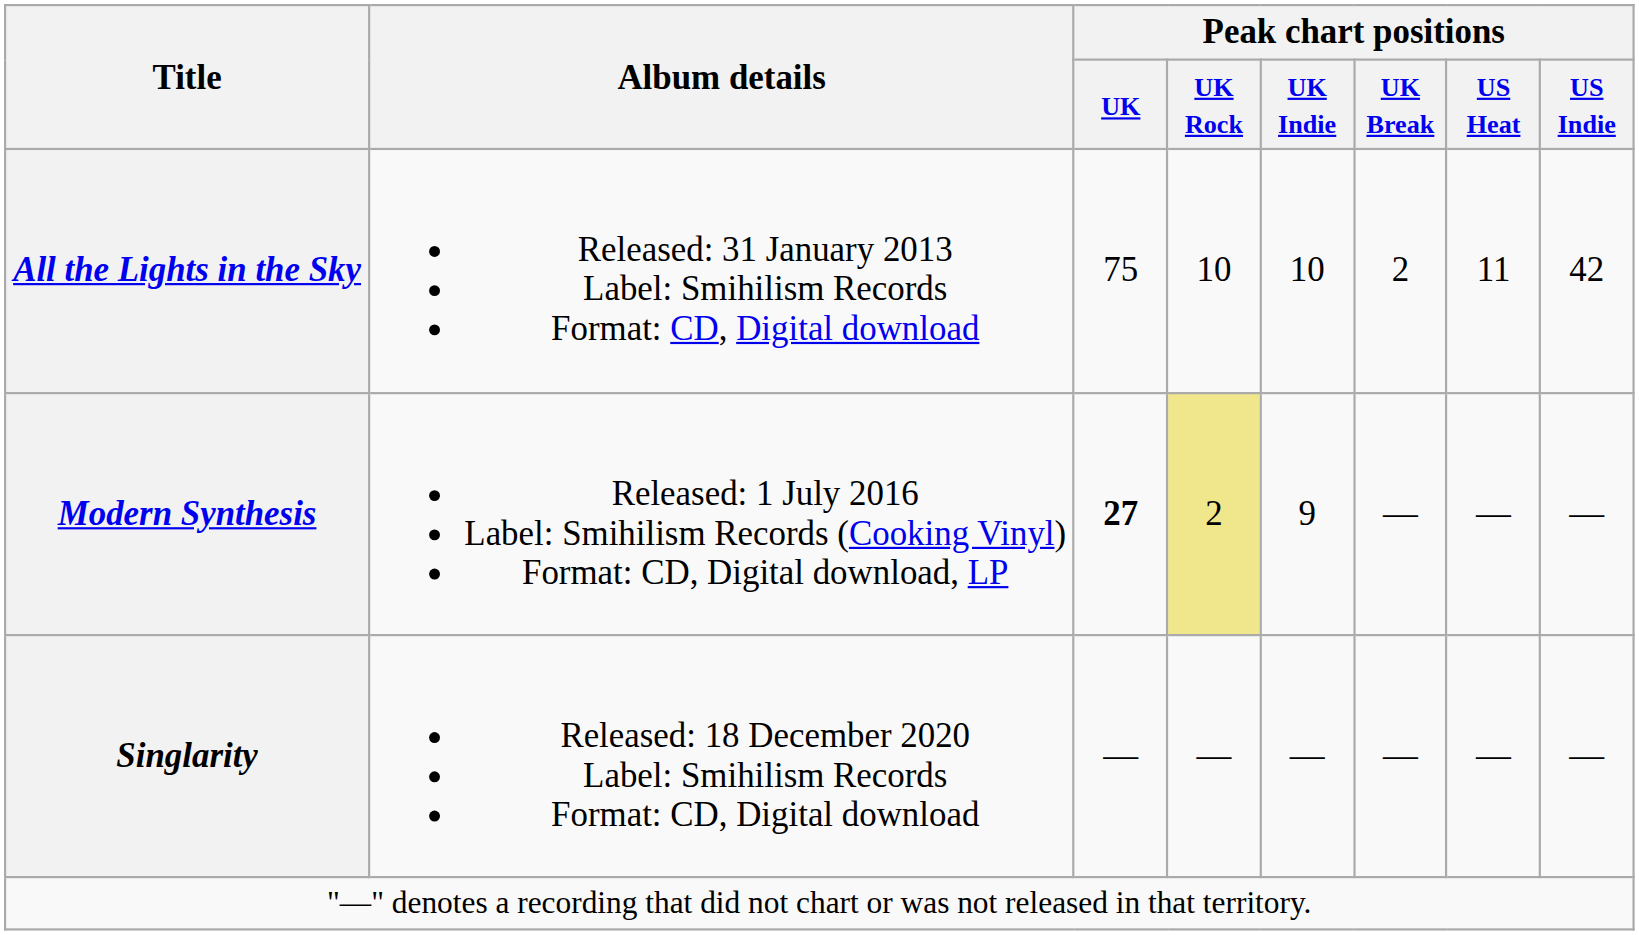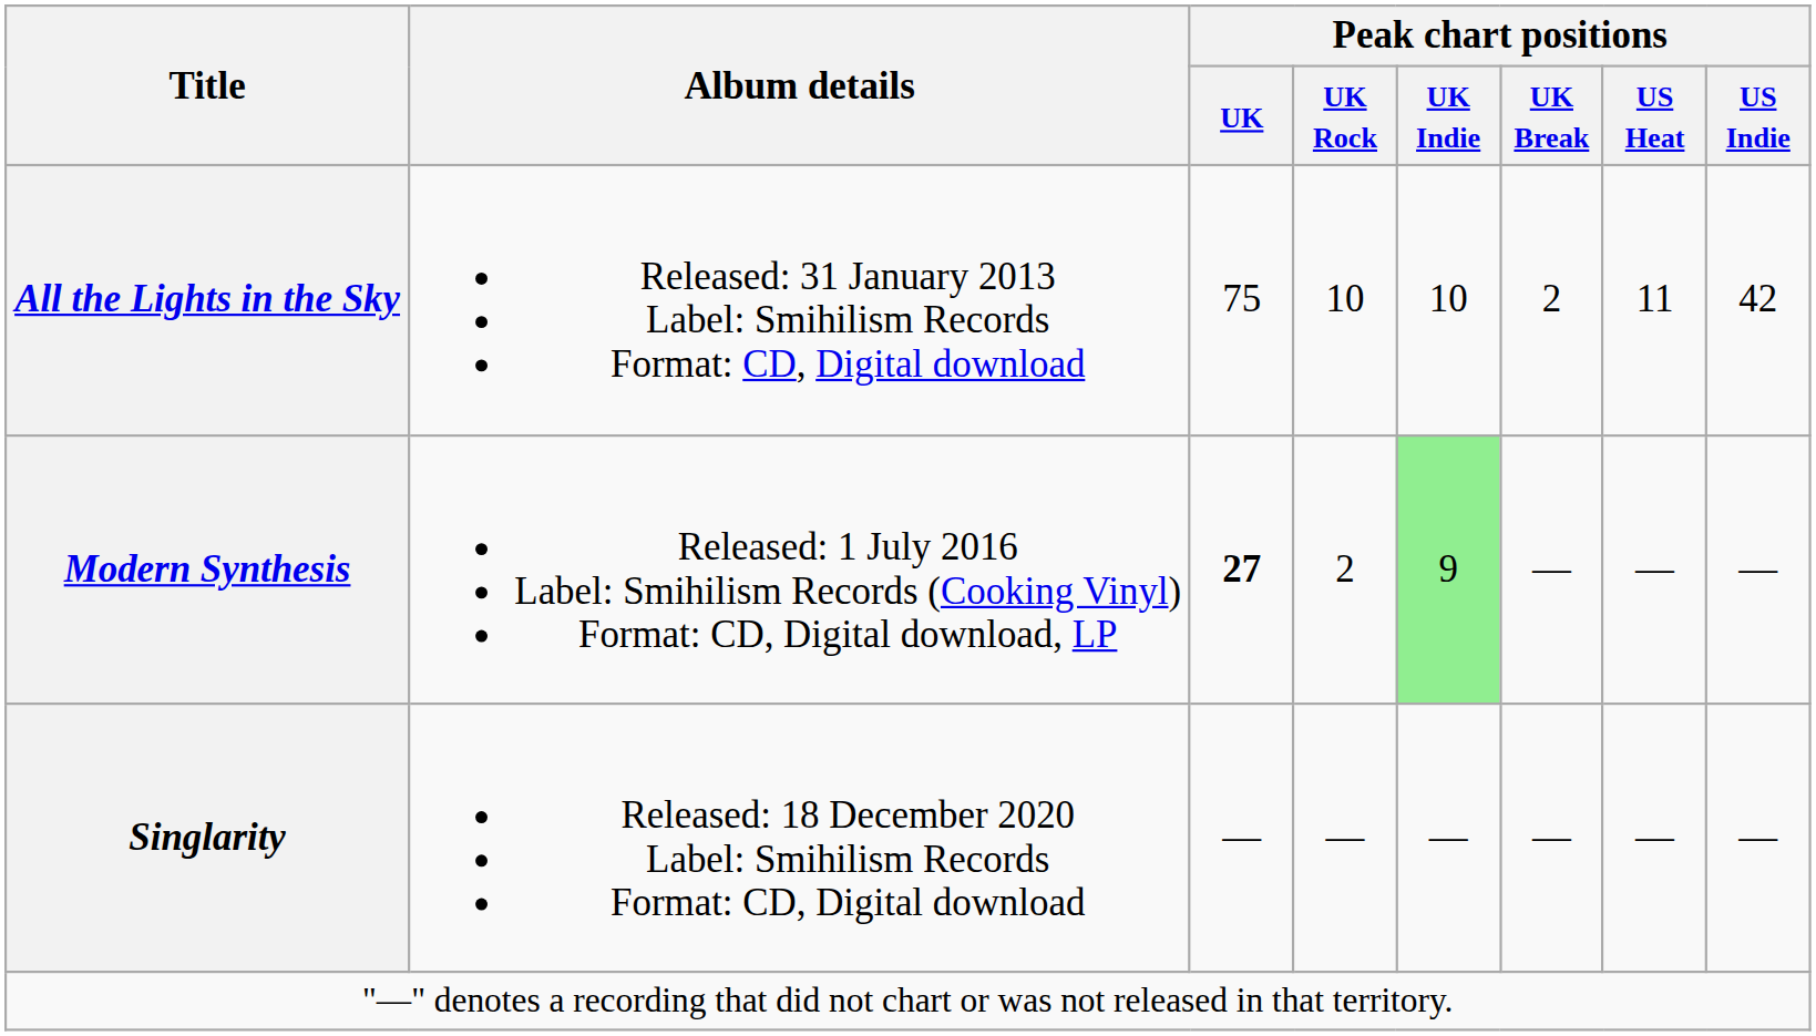Modern Synthesis | Peak chart positions / UK Rock: khaki background -> no background
Modern Synthesis | Peak chart positions / UK Indie: no background -> lightgreen background
